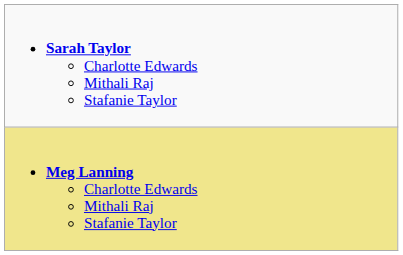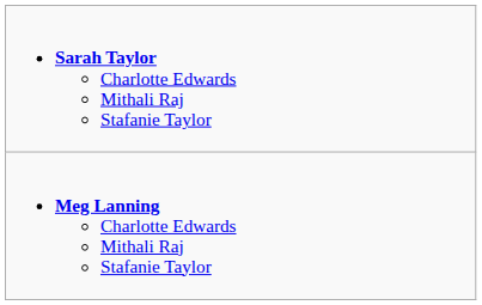row 2 | column 1: khaki background -> no background
